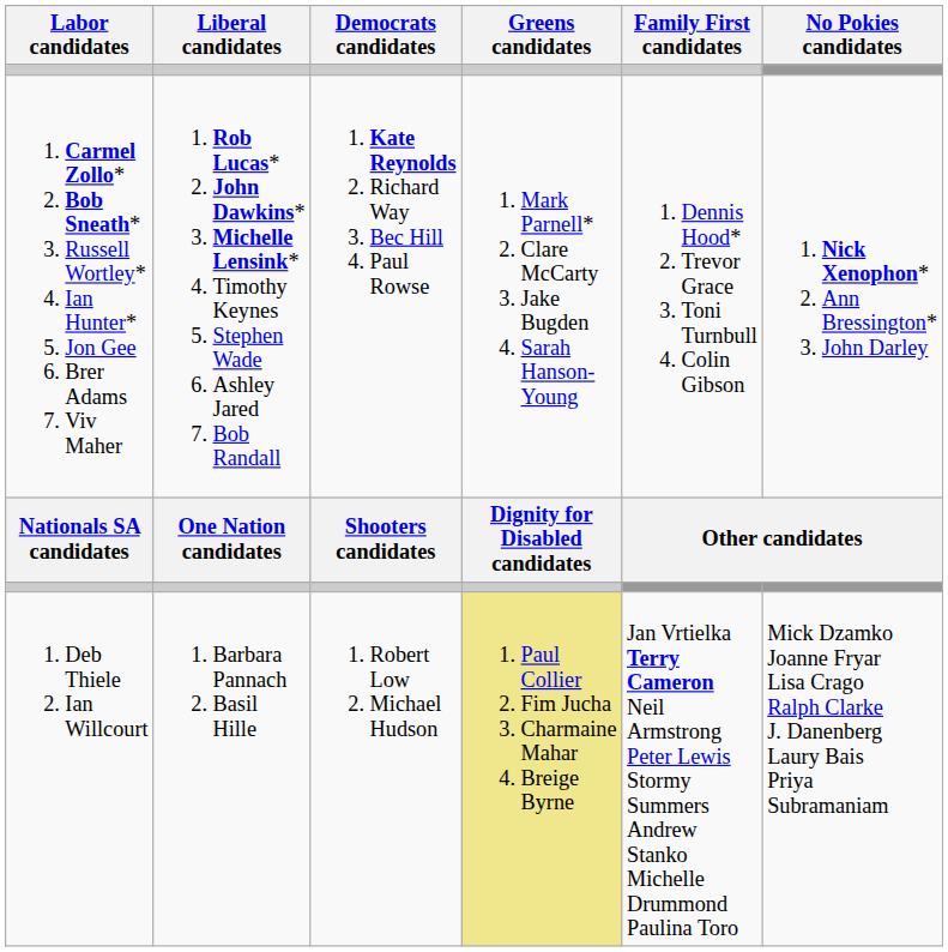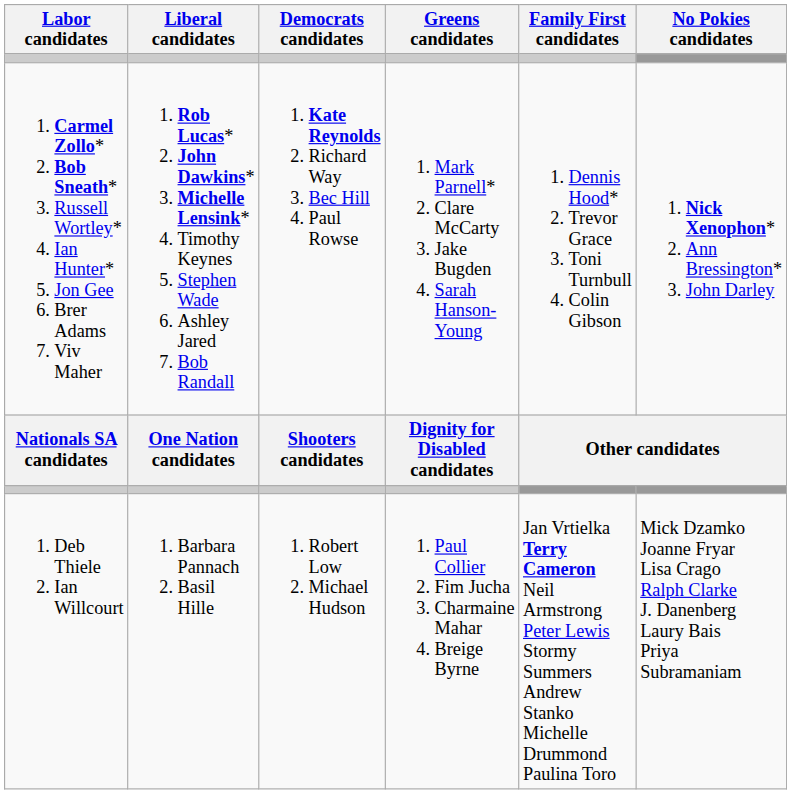Deb Thiele Ian Willcourt | Greens candidates: khaki background -> no background
